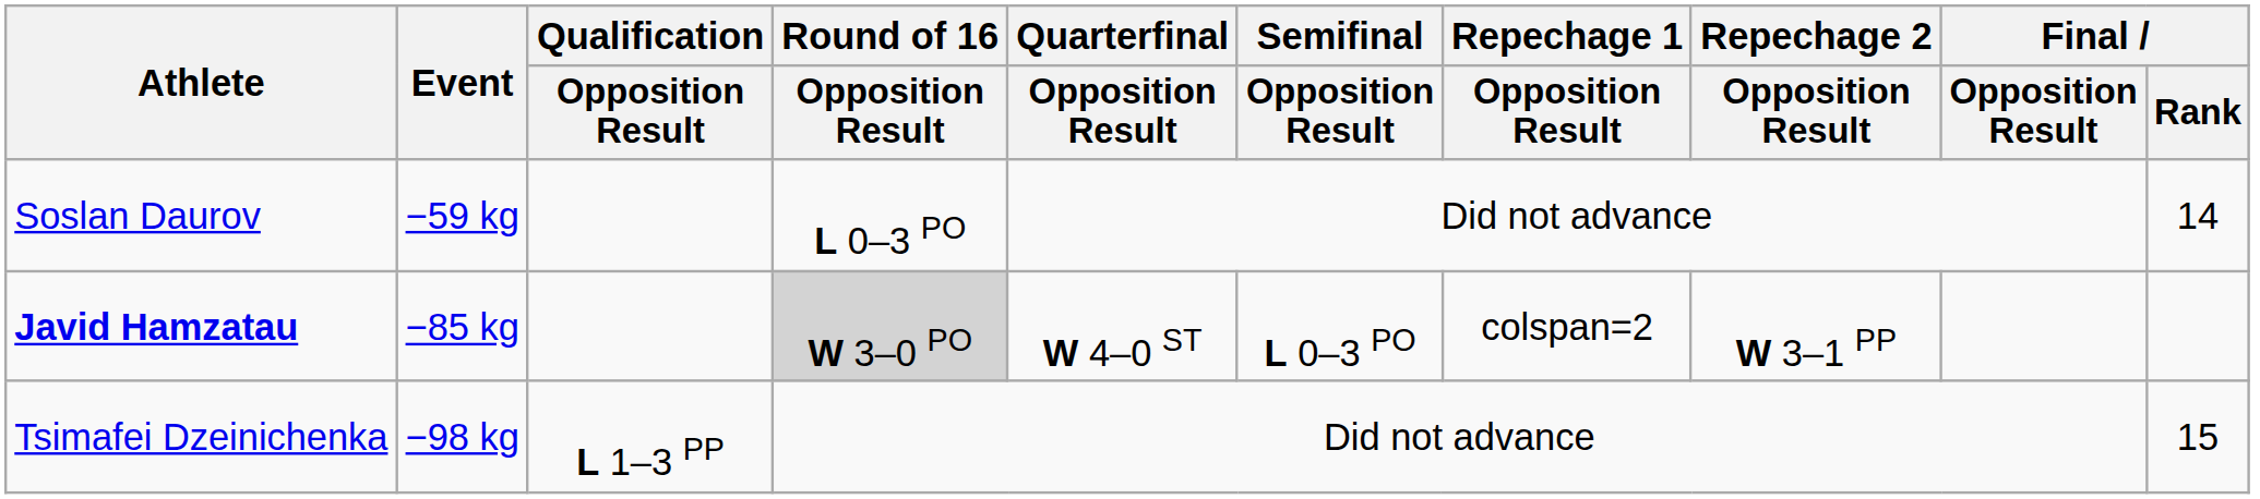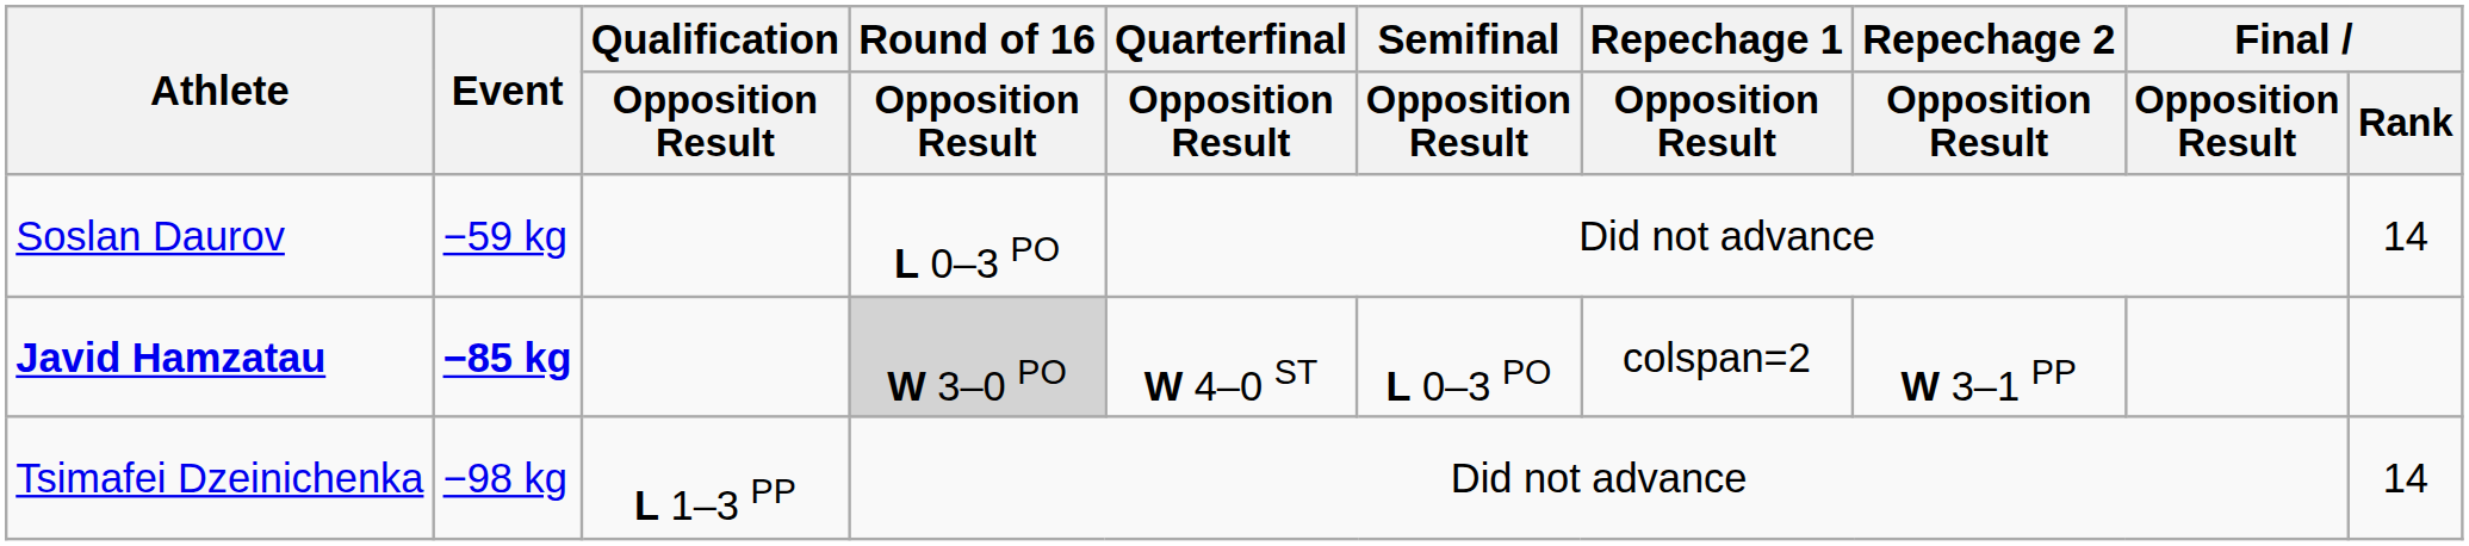Javid Hamzatau | Event: normal -> bold
Tsimafei Dzeinichenka | Final / Rank: 15 -> 14
